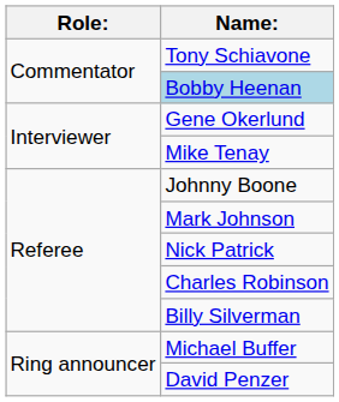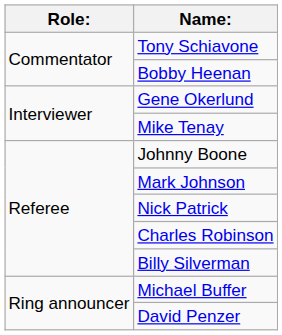Bobby Heenan | Name:: lightblue background -> no background
